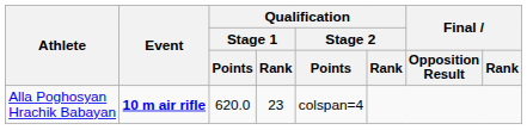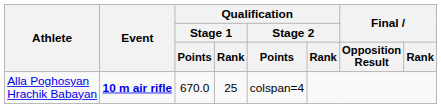Alla Poghosyan Hrachik Babayan | Qualification / Stage 1 / Points: 620.0 -> 670.0
Alla Poghosyan Hrachik Babayan | Qualification / Stage 1 / Rank: 23 -> 25
